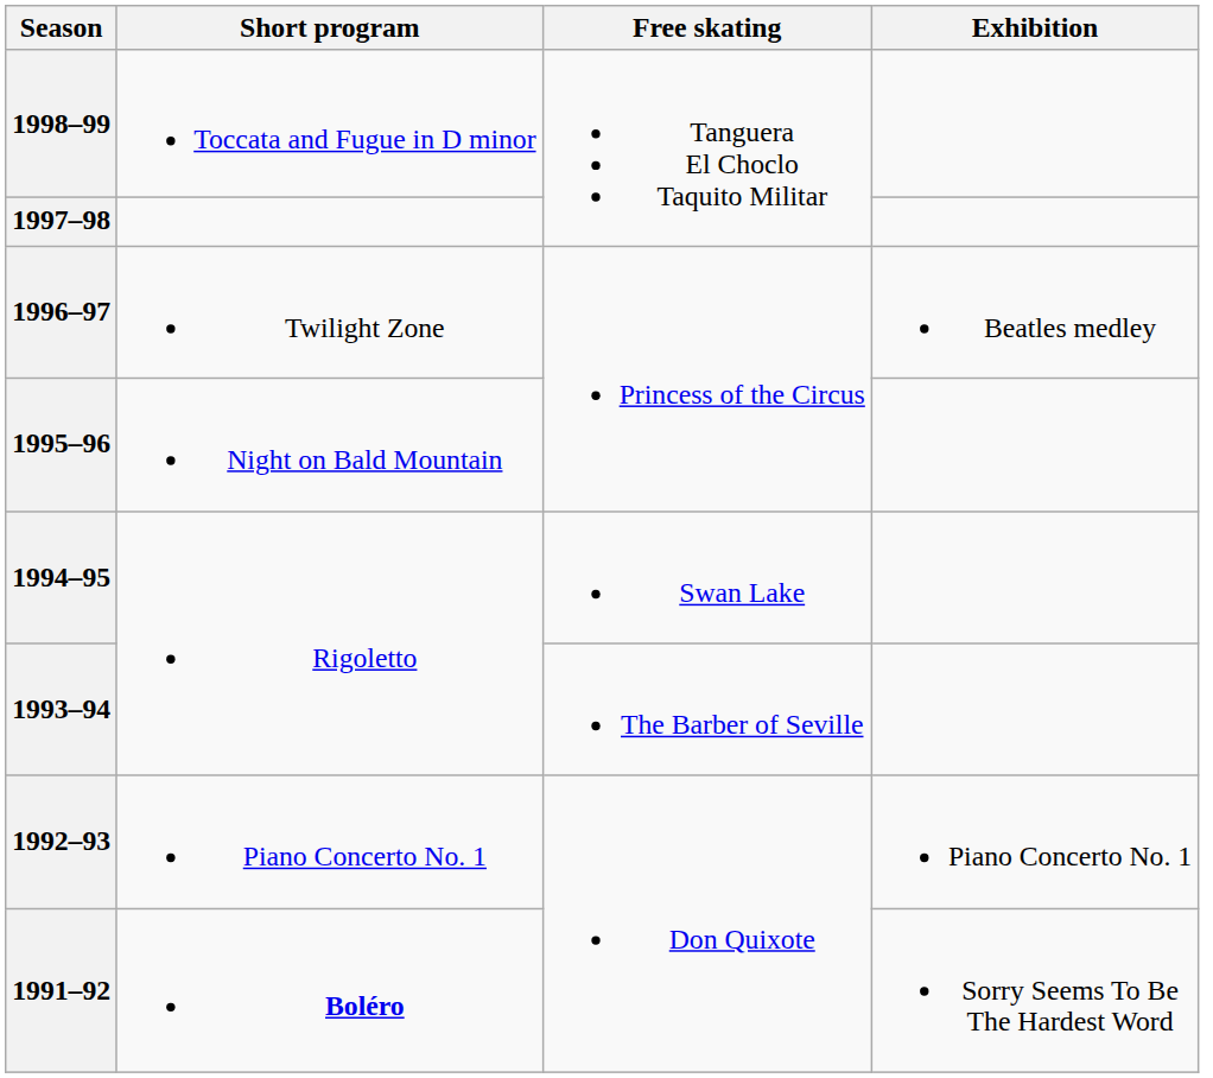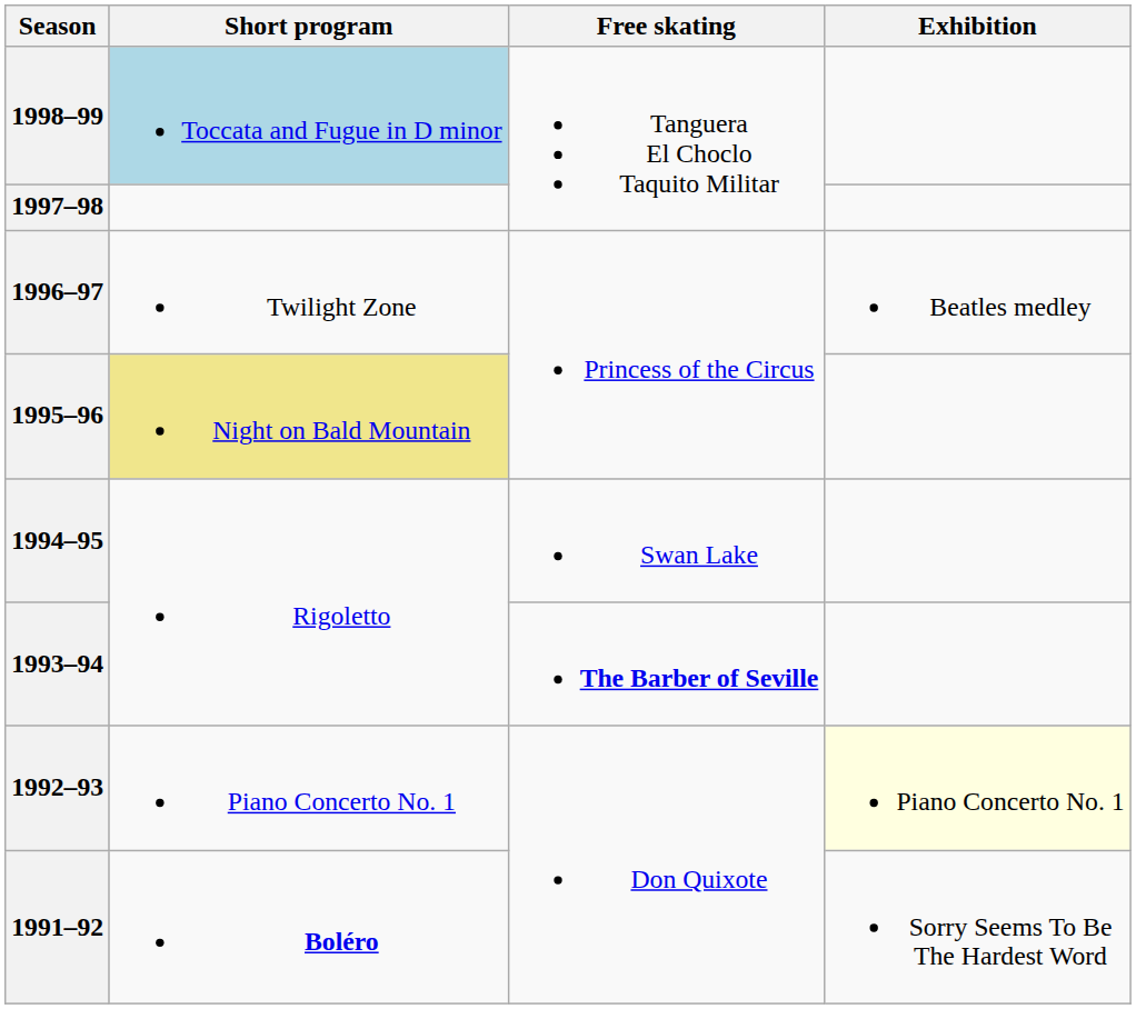1998–99 | Short program: no background -> lightblue background
1995–96 | Short program: no background -> khaki background
1993–94 | Free skating: normal -> bold
1992–93 | Exhibition: no background -> lightyellow background
